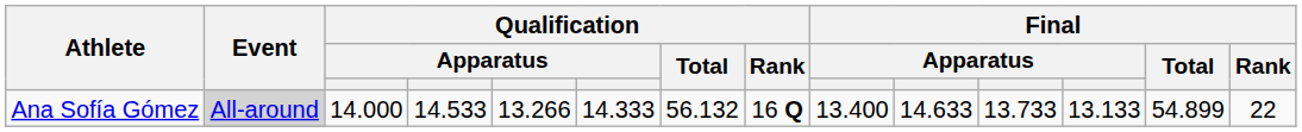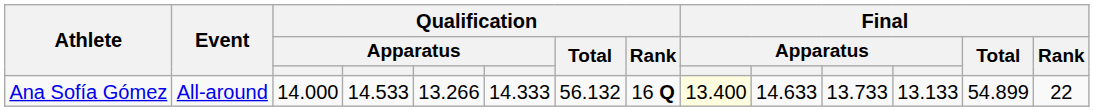row 4 | Event: lightgrey background -> no background
row 4 | column 9: no background -> lightyellow background
